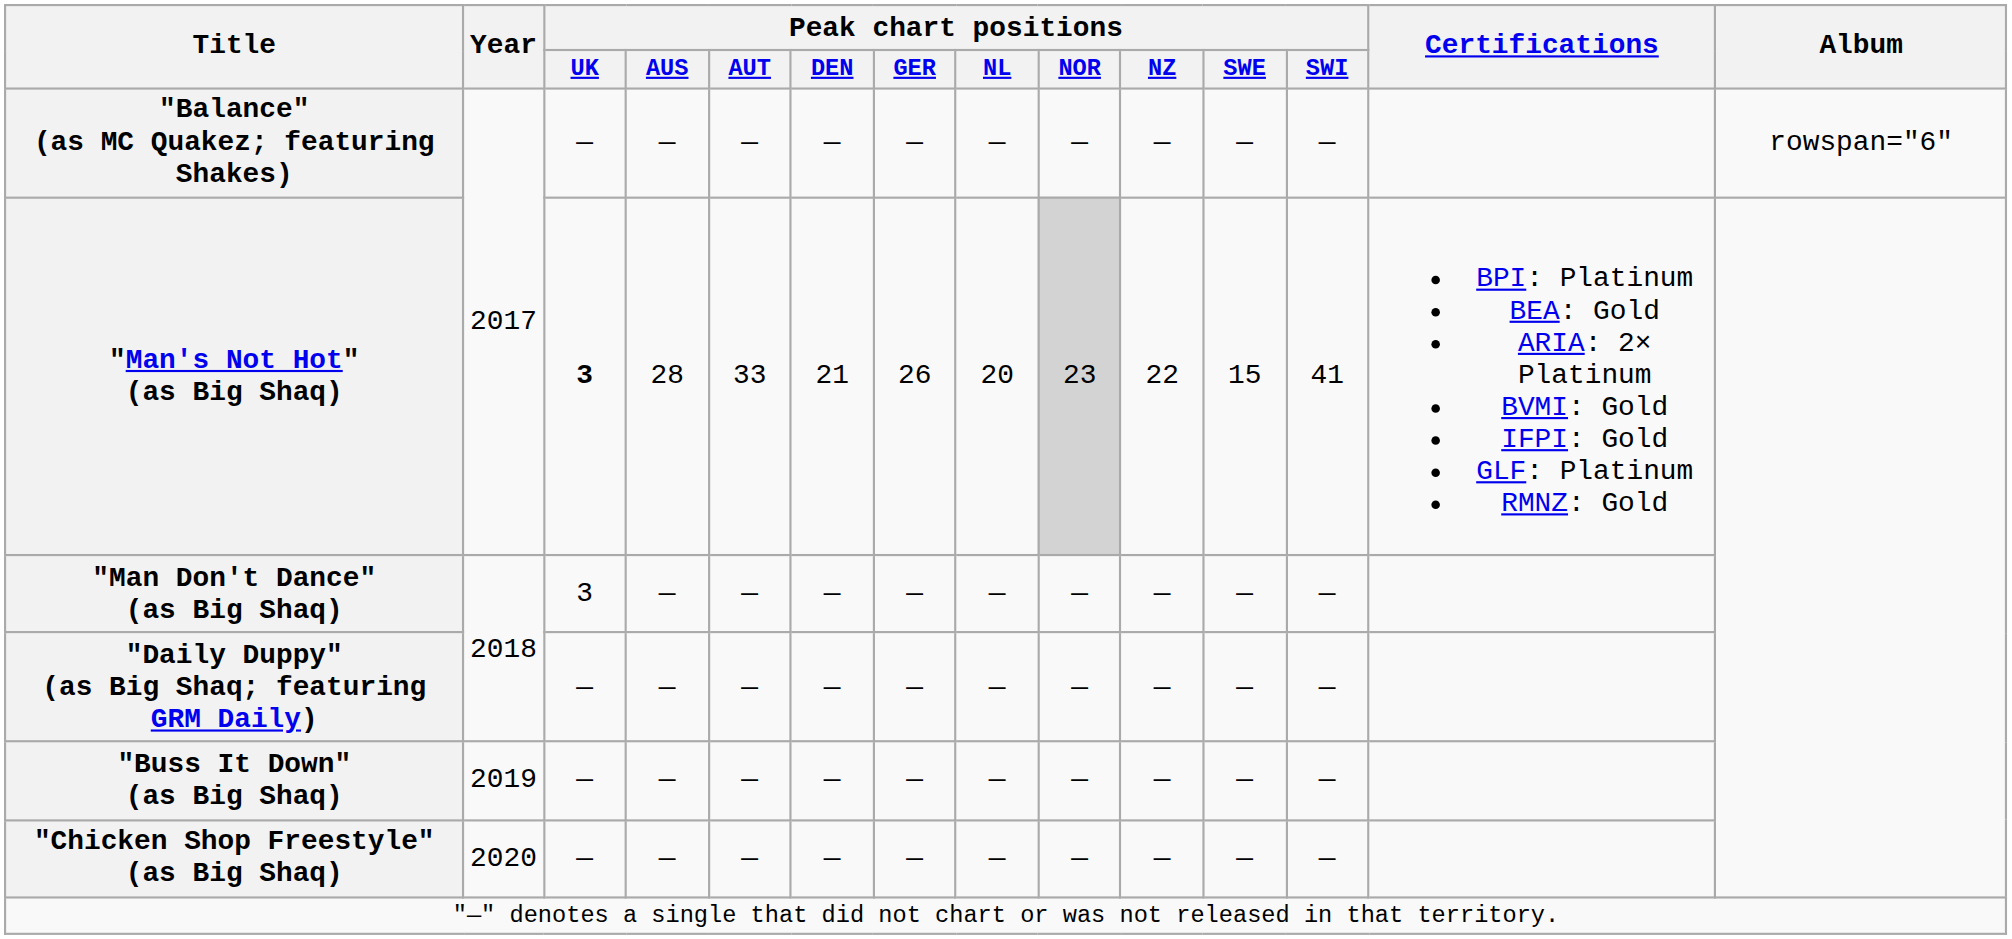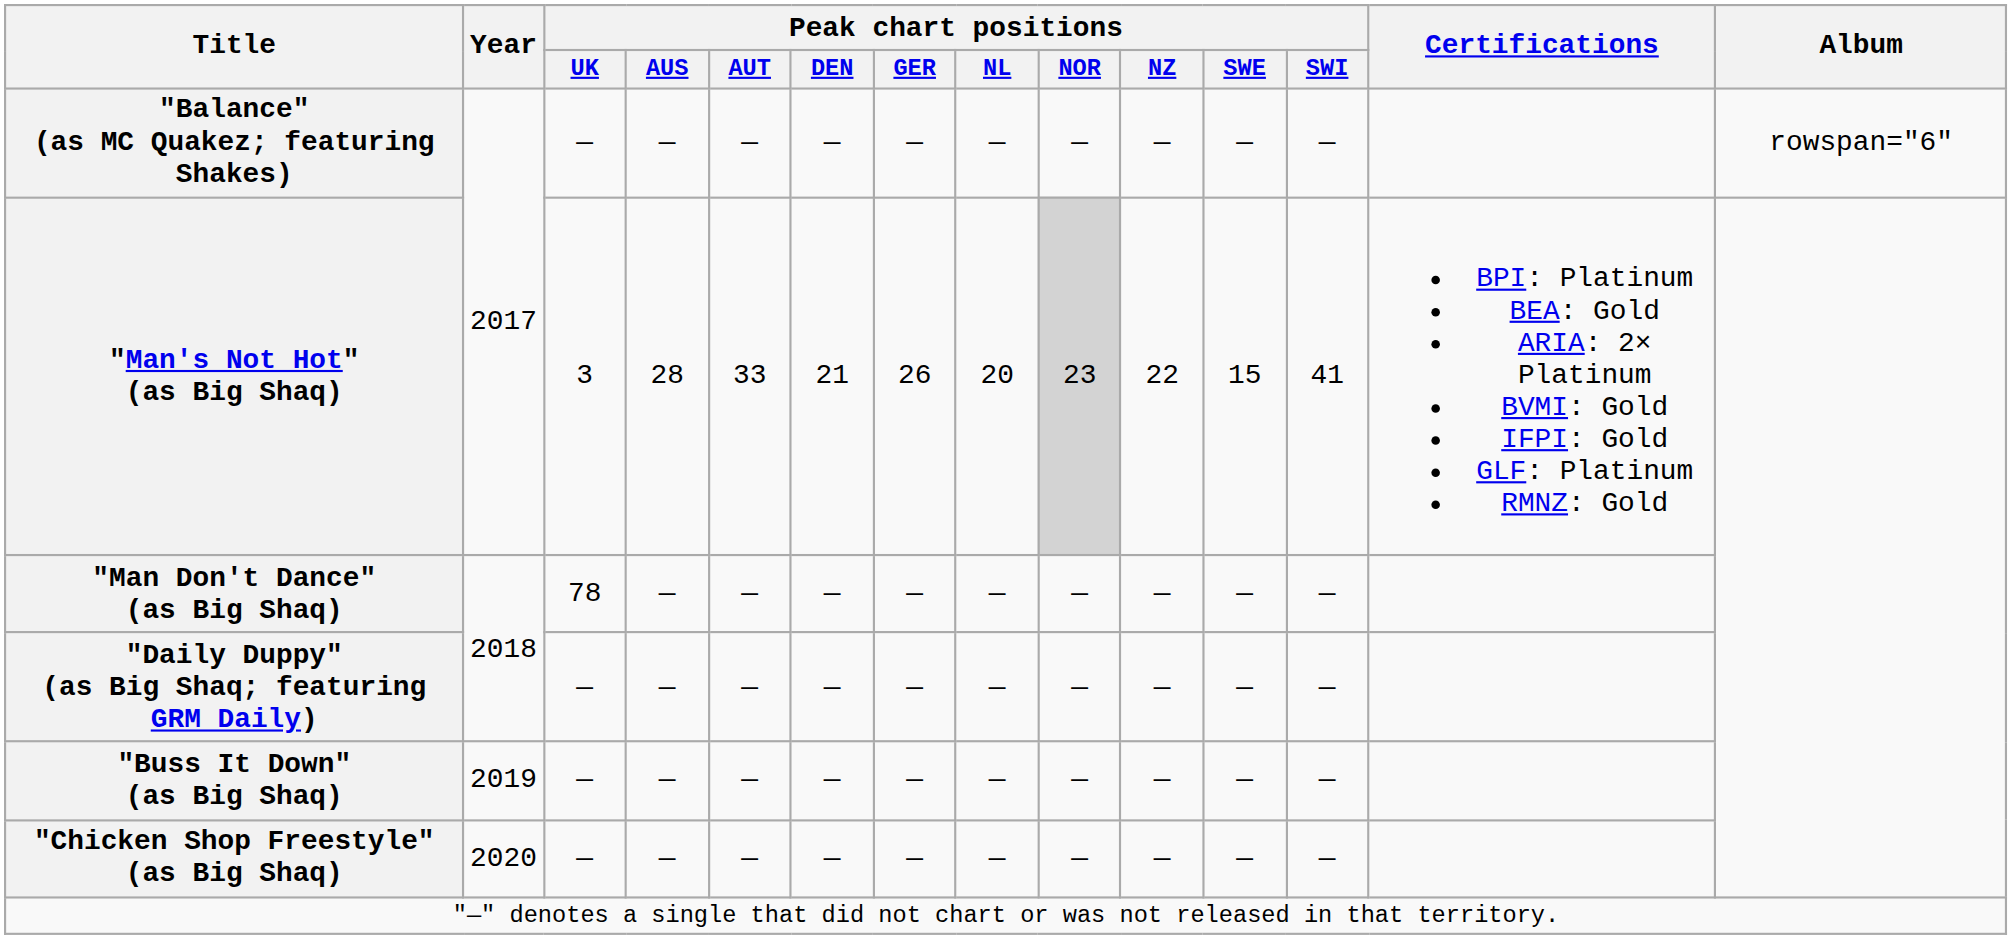"Man's Not Hot" (as Big Shaq) | Peak chart positions / UK: bold -> normal
"Man Don't Dance" (as Big Shaq) | Peak chart positions / UK: 3 -> 78
